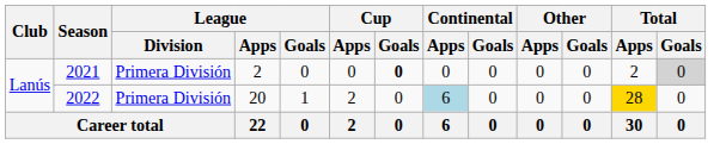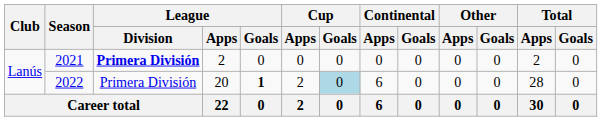2021 | League / Division: normal -> bold
2021 | Cup / Goals: bold -> normal
2021 | Total / Goals: lightgrey background -> no background
2022 | League / Goals: normal -> bold
2022 | Cup / Goals: no background -> lightblue background
2022 | Continental / Apps: lightblue background -> no background
2022 | Total / Apps: gold background -> no background
